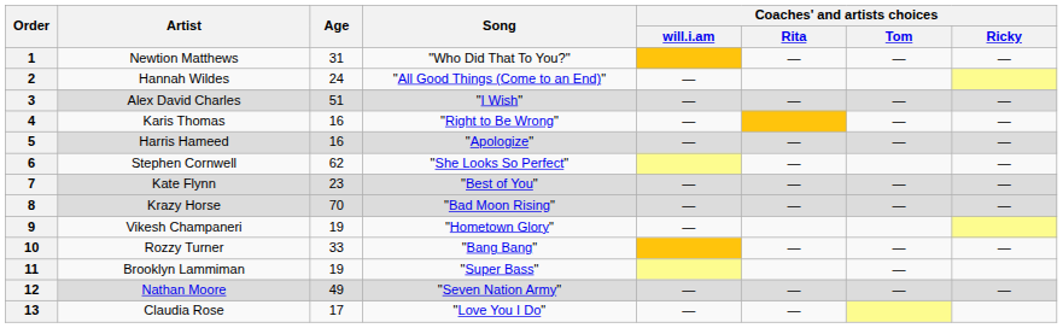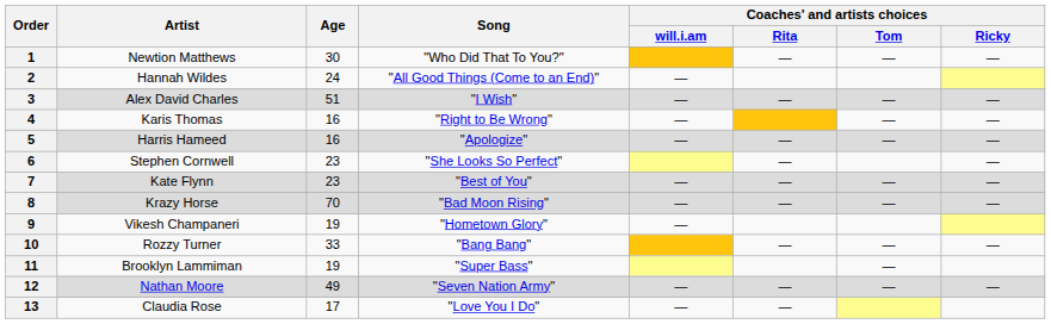1 | Age: 31 -> 30
6 | Age: 62 -> 23
